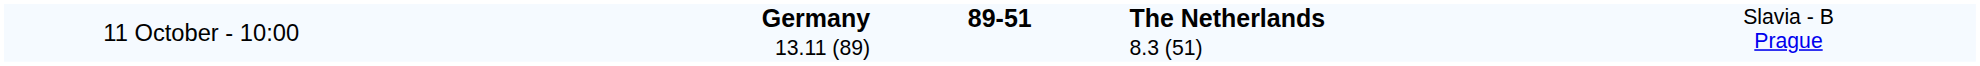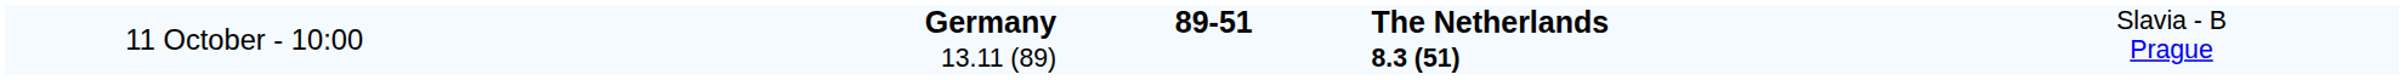13.11 (89) | column 4: normal -> bold
